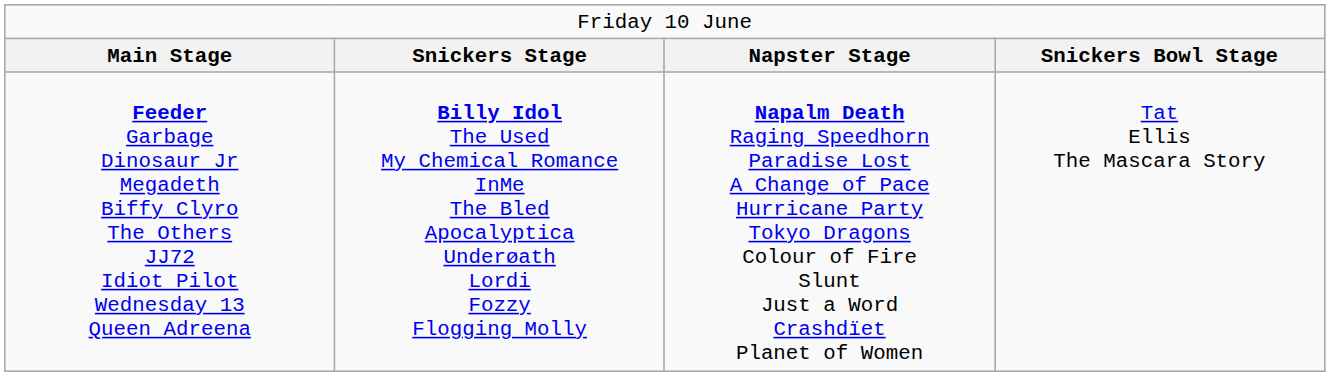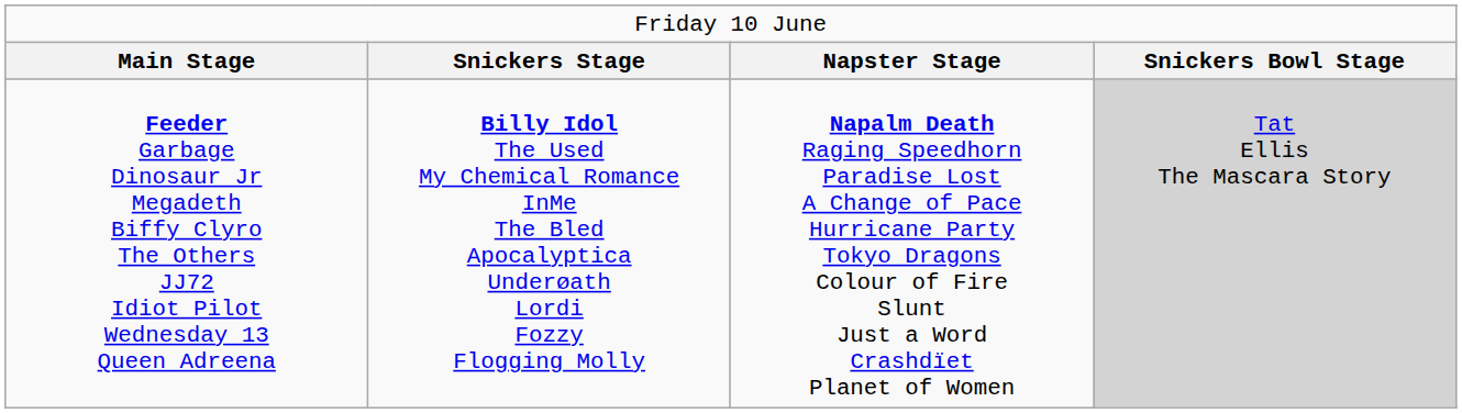row 3 | column 4: no background -> lightgrey background
